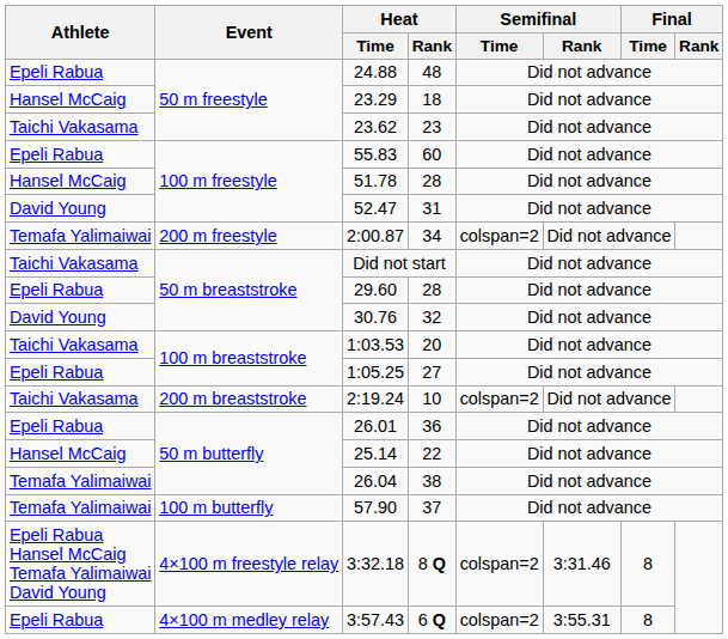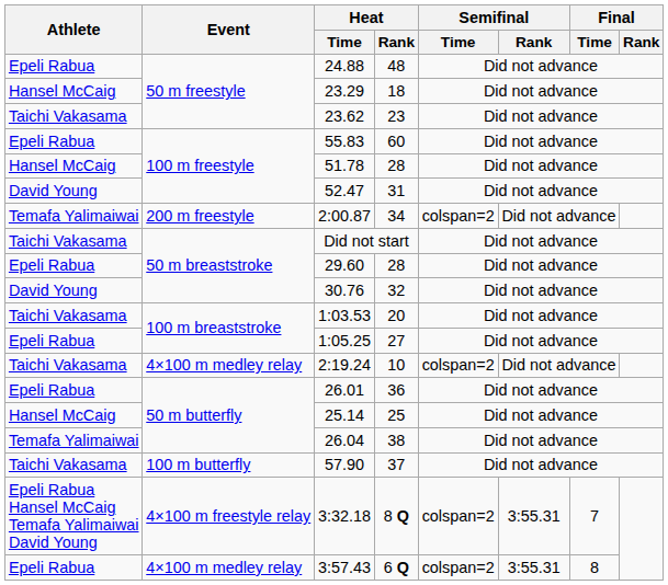2:19.24 | Event: 200 m breaststroke -> 4×100 m medley relay
25.14 | Heat / Rank: 22 -> 25
57.90 | Athlete: Temafa Yalimaiwai -> Taichi Vakasama
3:32.18 | Semifinal / Rank: 3:31.46 -> 3:55.31
3:32.18 | Final / Time: 8 -> 7
